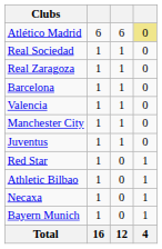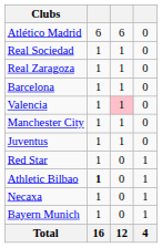Atlético Madrid | column 4: khaki background -> no background
Valencia | column 3: no background -> pink background
Athletic Bilbao | column 2: normal -> bold
